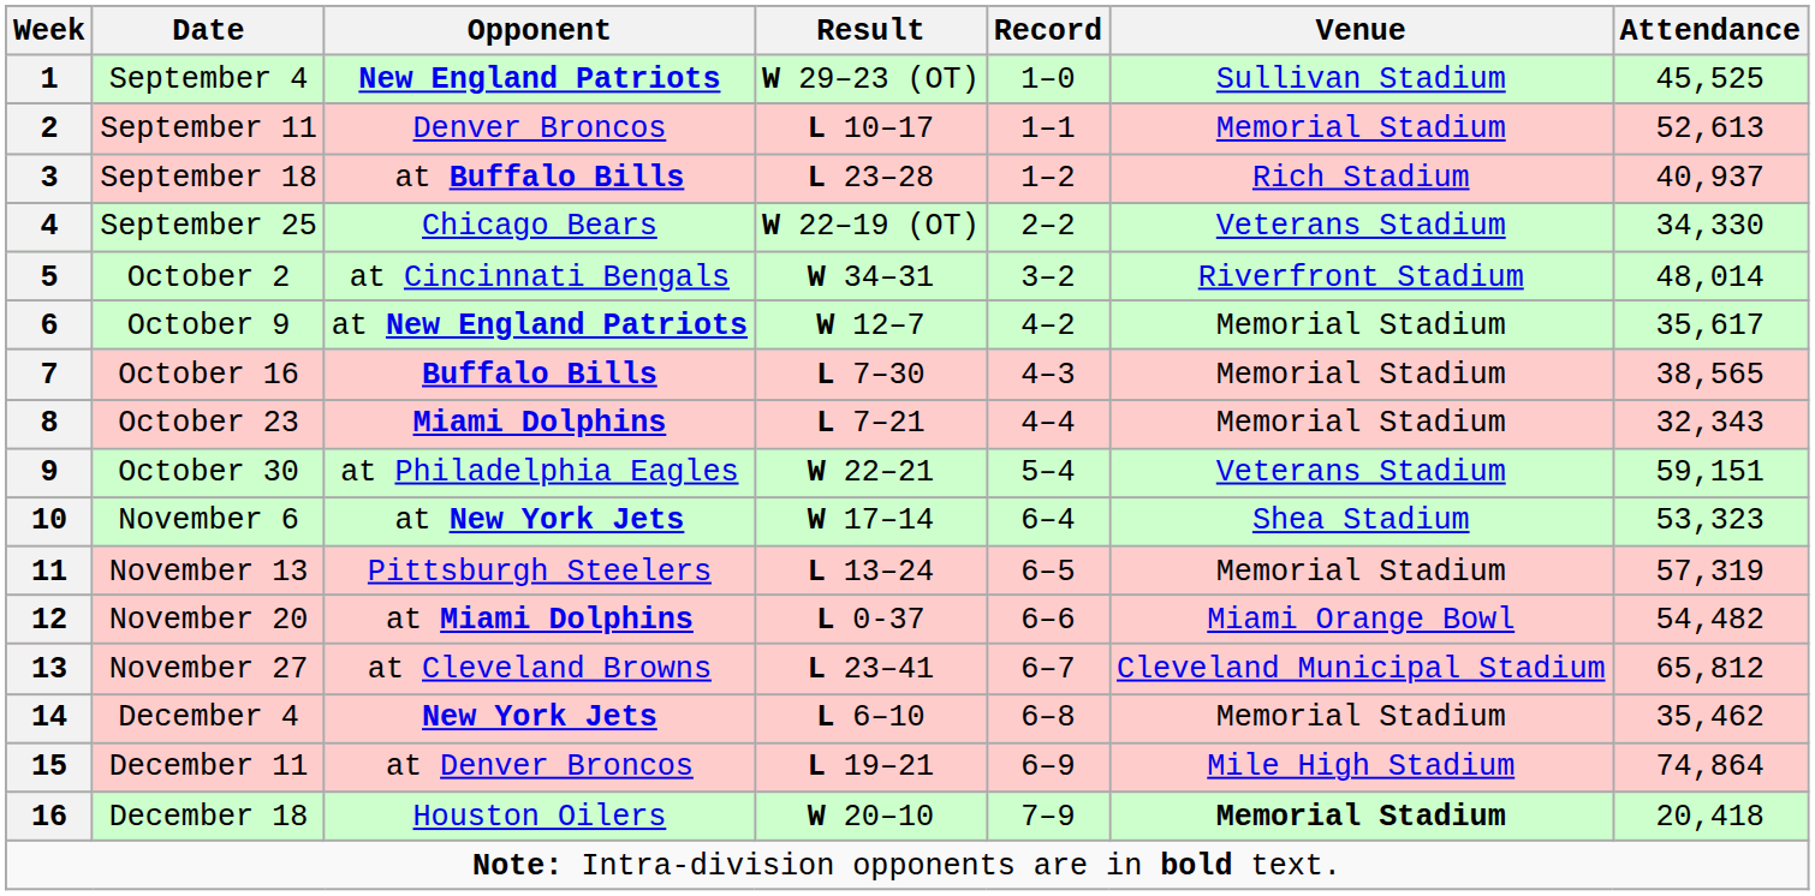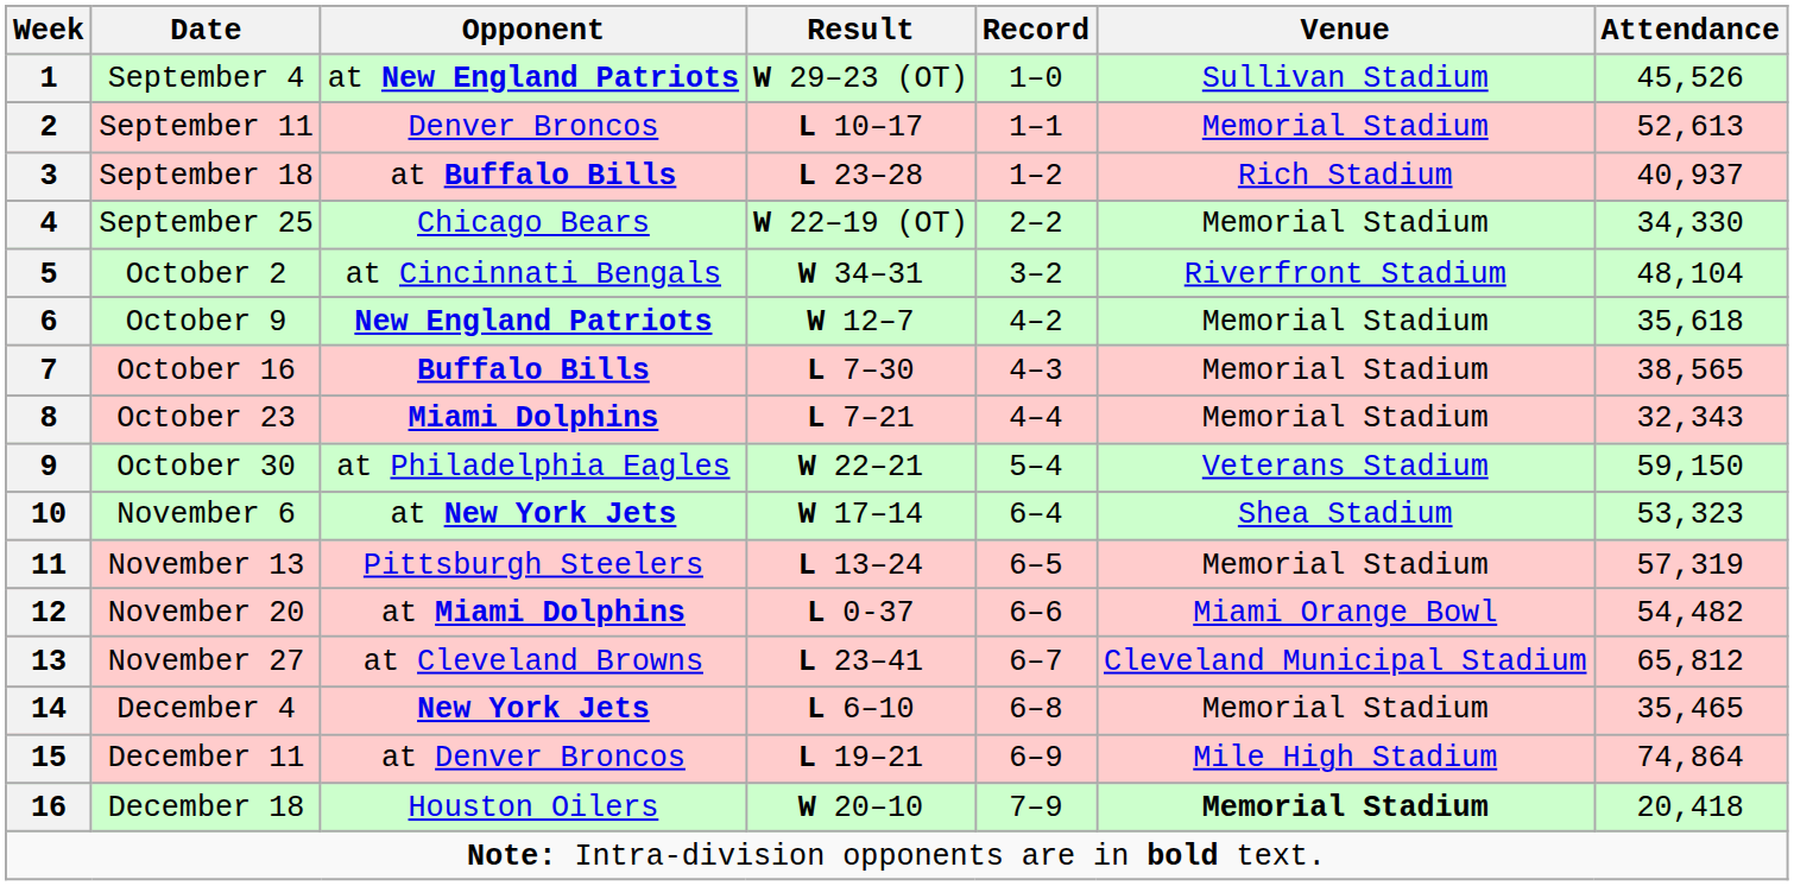1 | Opponent: New England Patriots -> at New England Patriots
1 | Attendance: 45,525 -> 45,526
4 | Venue: Veterans Stadium -> Memorial Stadium
5 | Attendance: 48,014 -> 48,104
6 | Opponent: at New England Patriots -> New England Patriots
6 | Attendance: 35,617 -> 35,618
9 | Attendance: 59,151 -> 59,150
14 | Attendance: 35,462 -> 35,465
